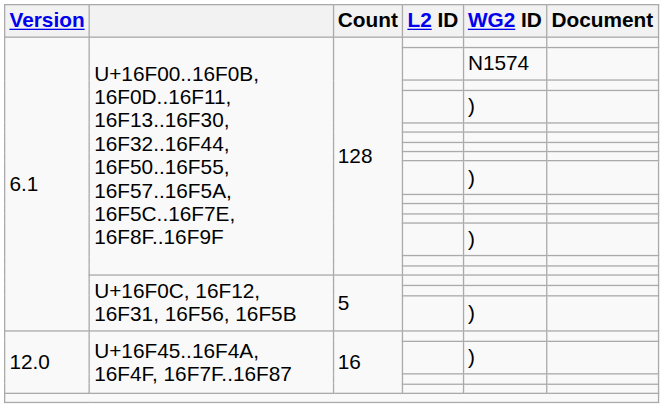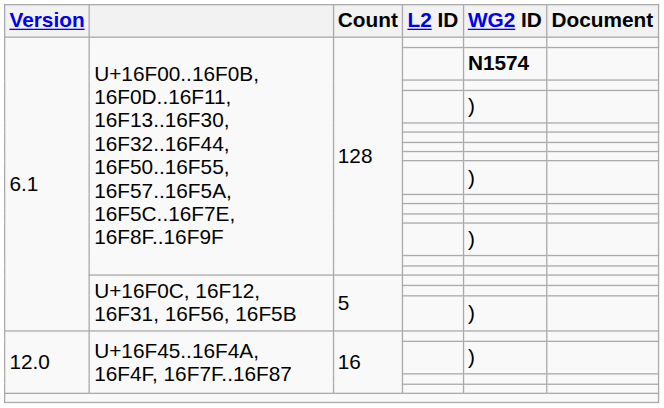row 3 | WG2 ID: normal -> bold
